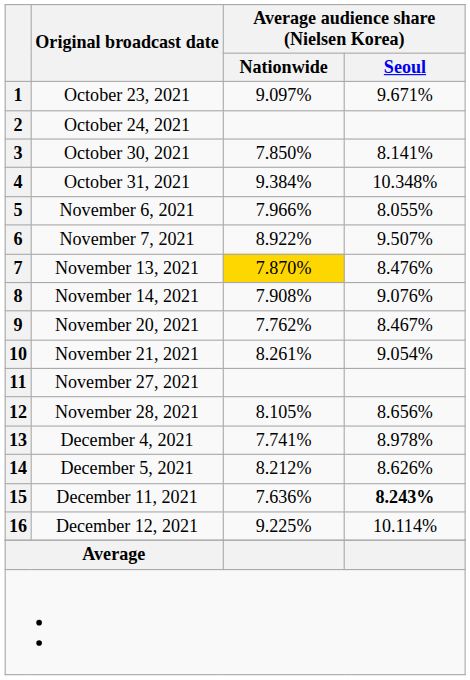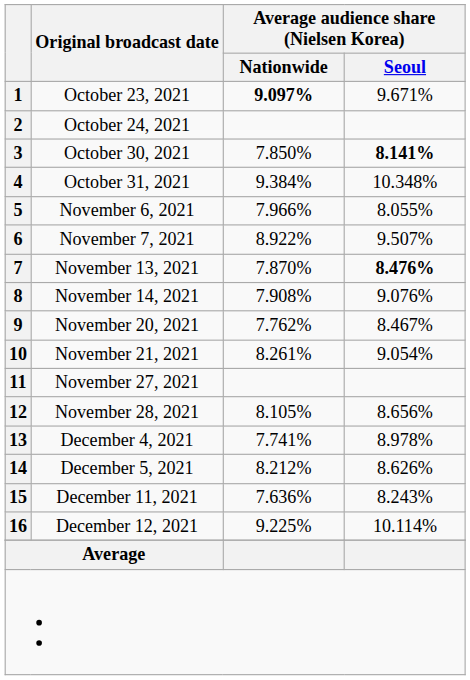1 | Average audience share (Nielsen Korea) / Nationwide: normal -> bold
3 | Average audience share (Nielsen Korea) / Seoul: normal -> bold
7 | Average audience share (Nielsen Korea) / Nationwide: gold background -> no background
7 | Average audience share (Nielsen Korea) / Seoul: normal -> bold
15 | Average audience share (Nielsen Korea) / Seoul: bold -> normal
